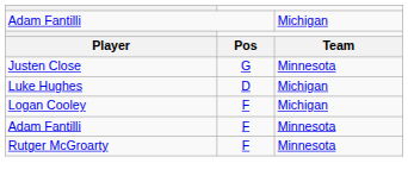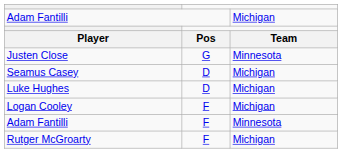+ row: Seamus Casey | D | Michigan
Rutger McGroarty | column 3: Minnesota -> Michigan
